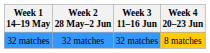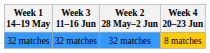columns swapped: Week 2 28 May–2 Jun <-> Week 3 11–16 Jun
